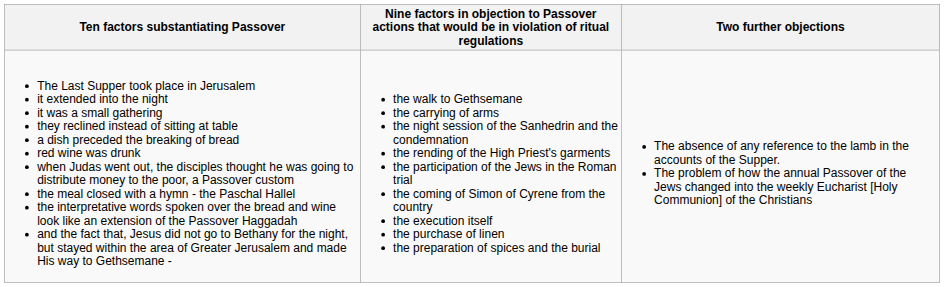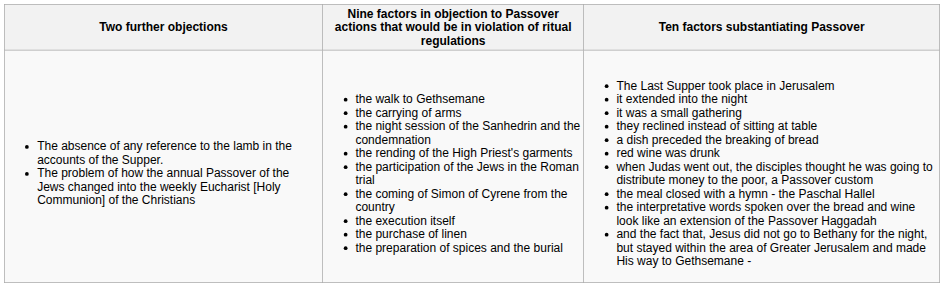columns swapped: Ten factors substantiating Passover <-> Two further objections
